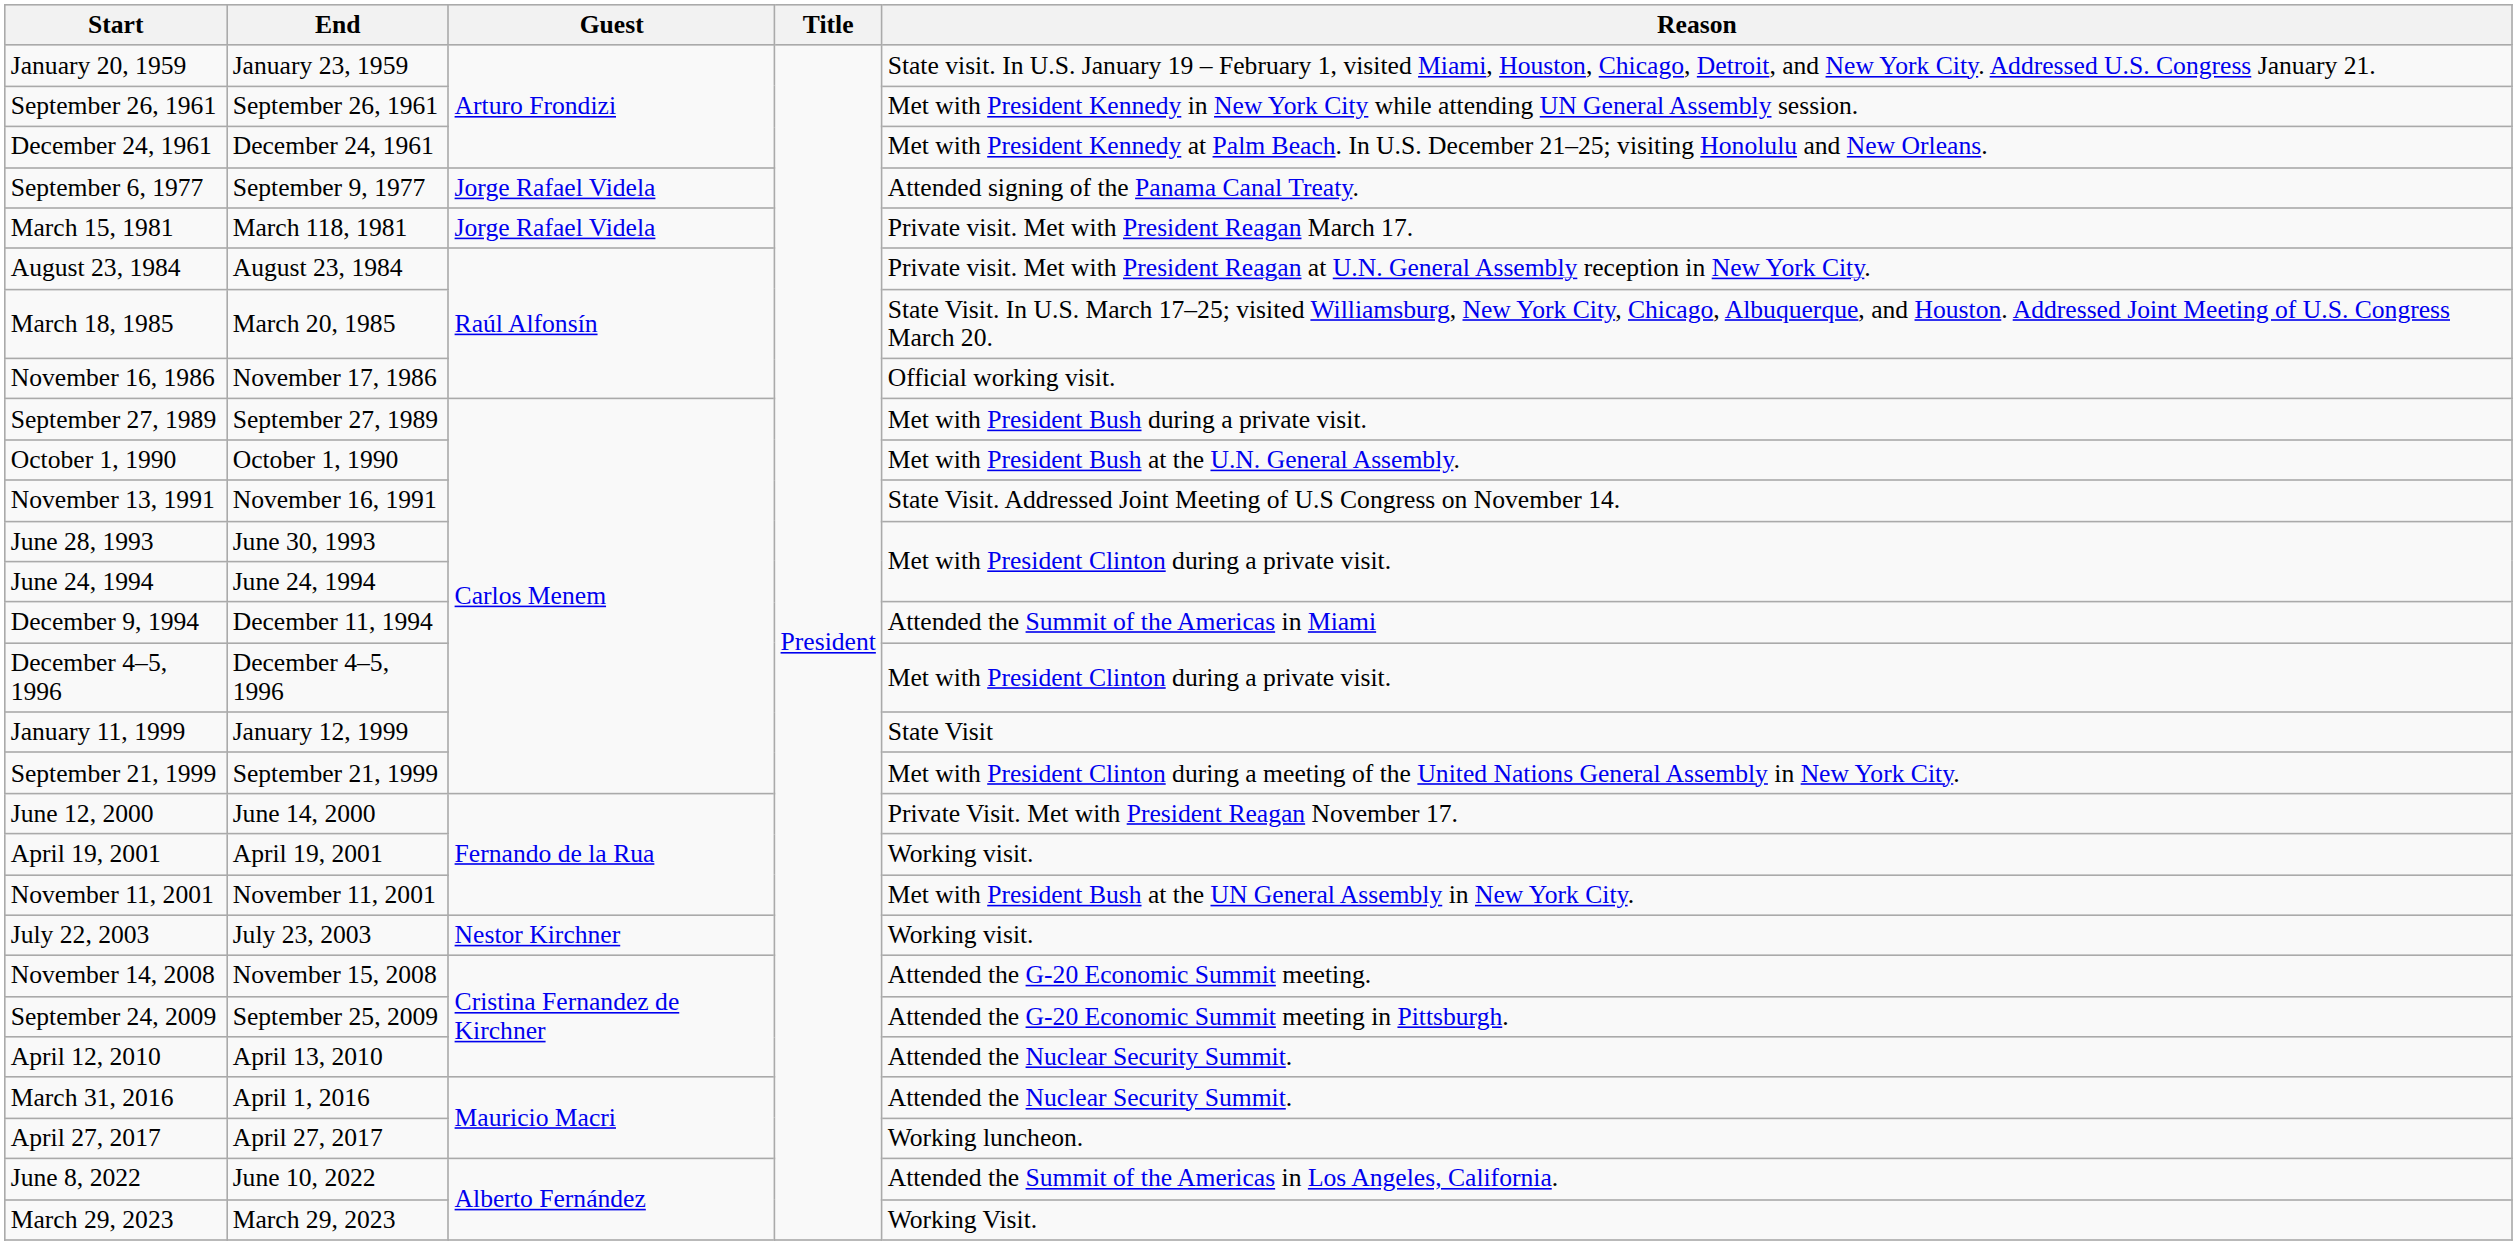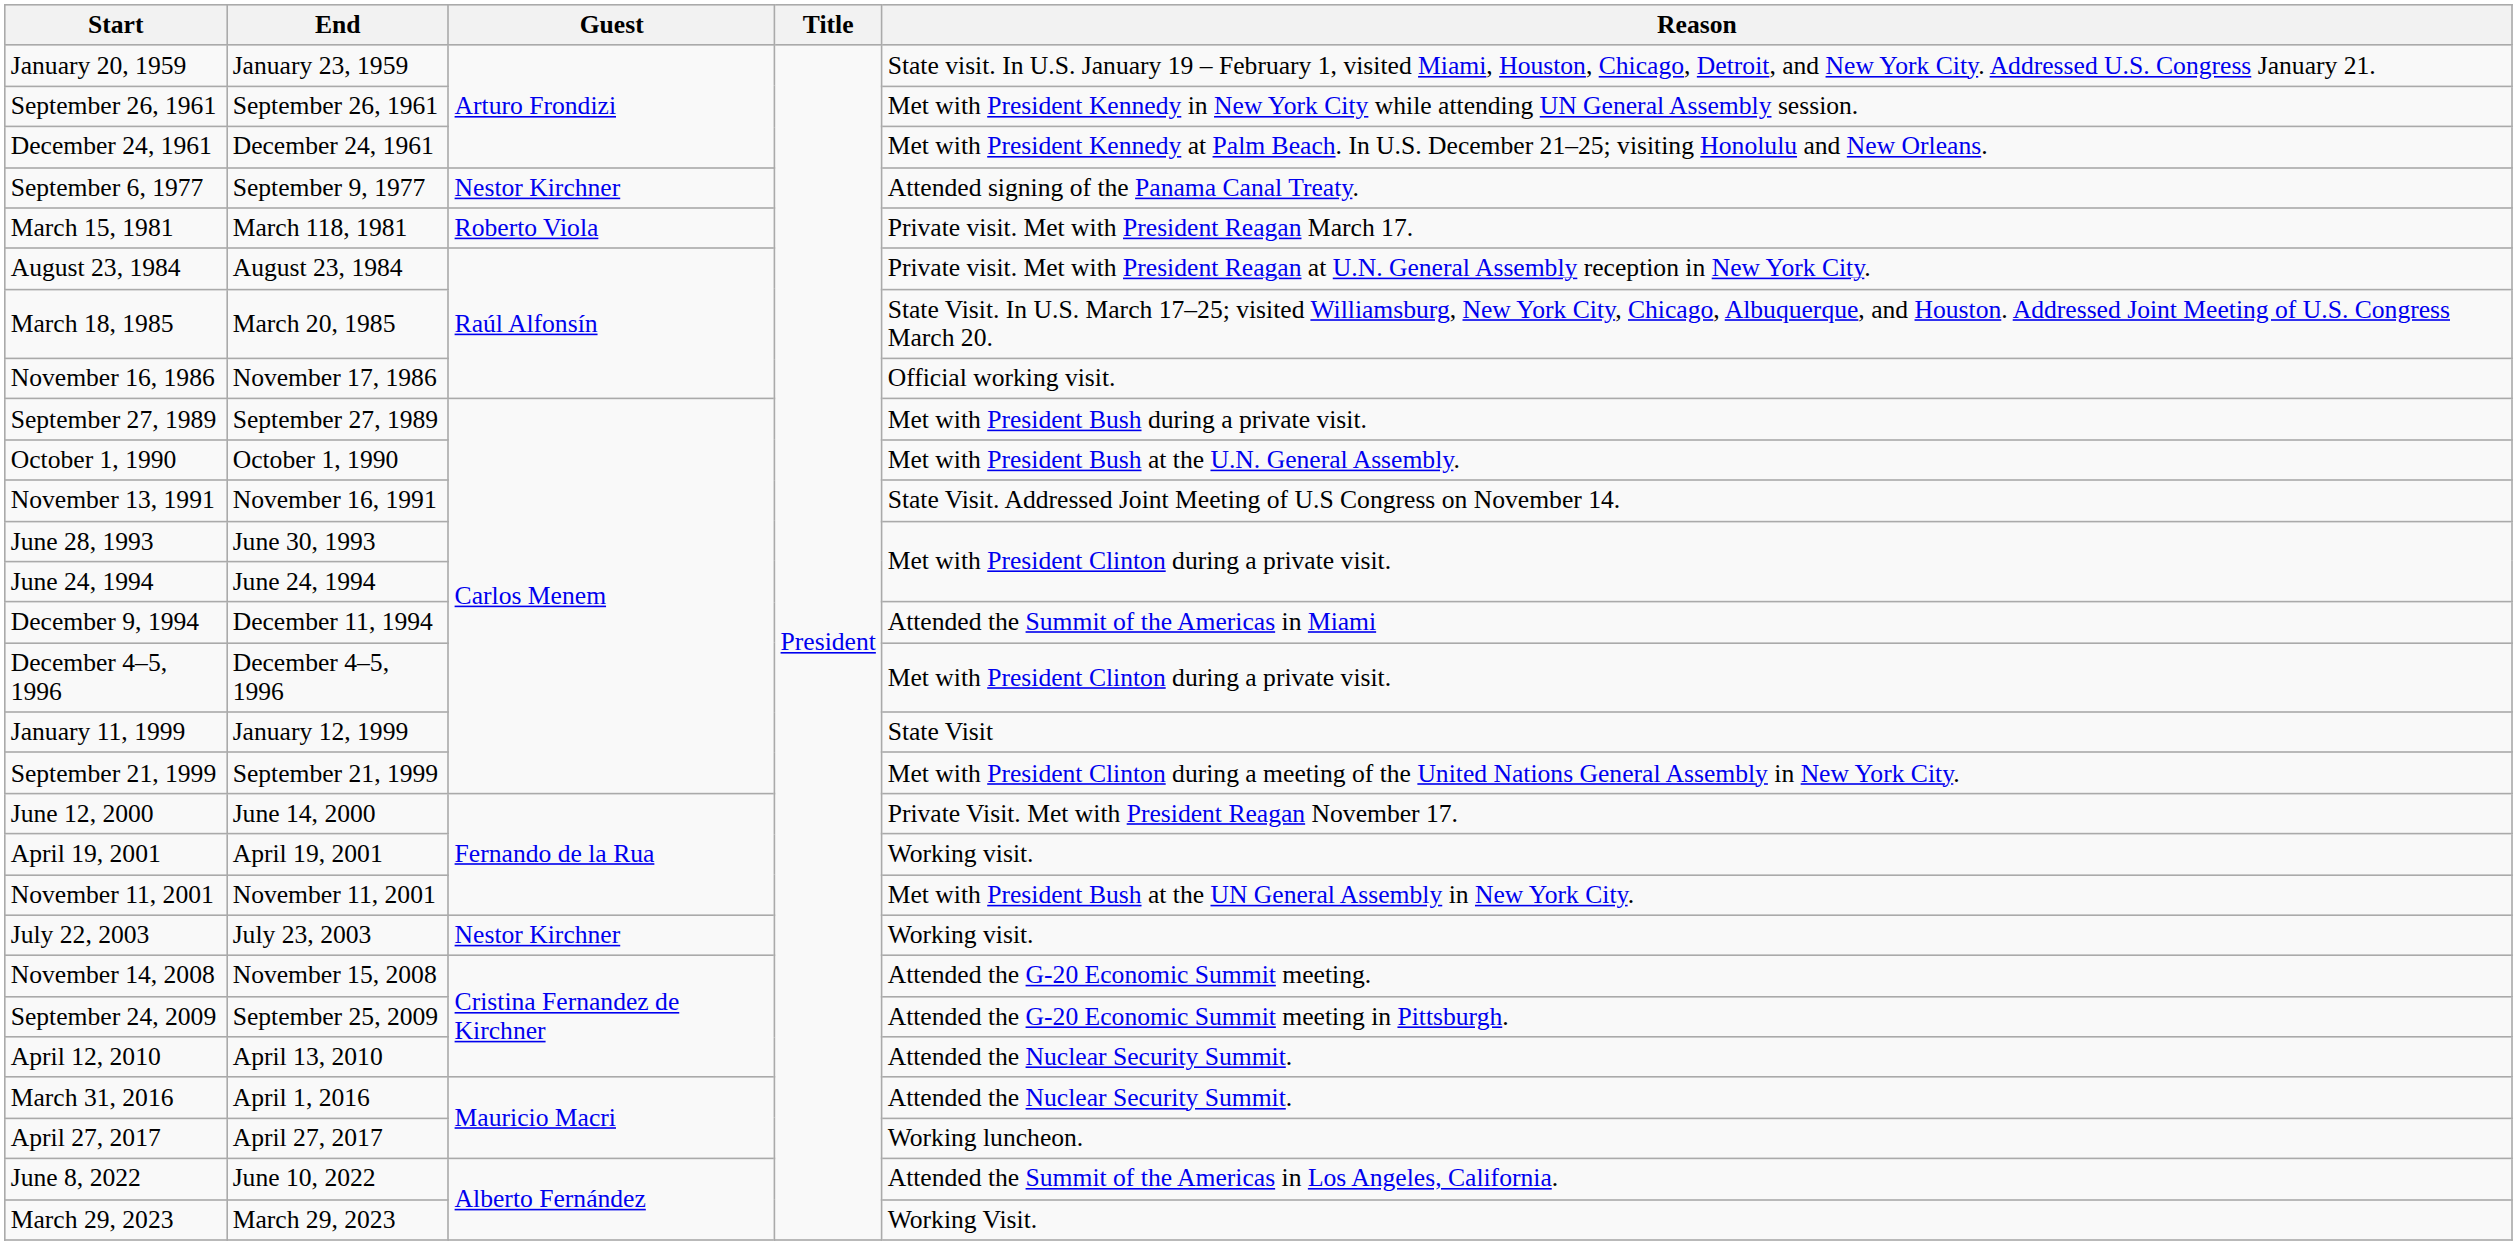September 6, 1977 | Guest: Jorge Rafael Videla -> Nestor Kirchner
March 15, 1981 | Guest: Jorge Rafael Videla -> Roberto Viola
